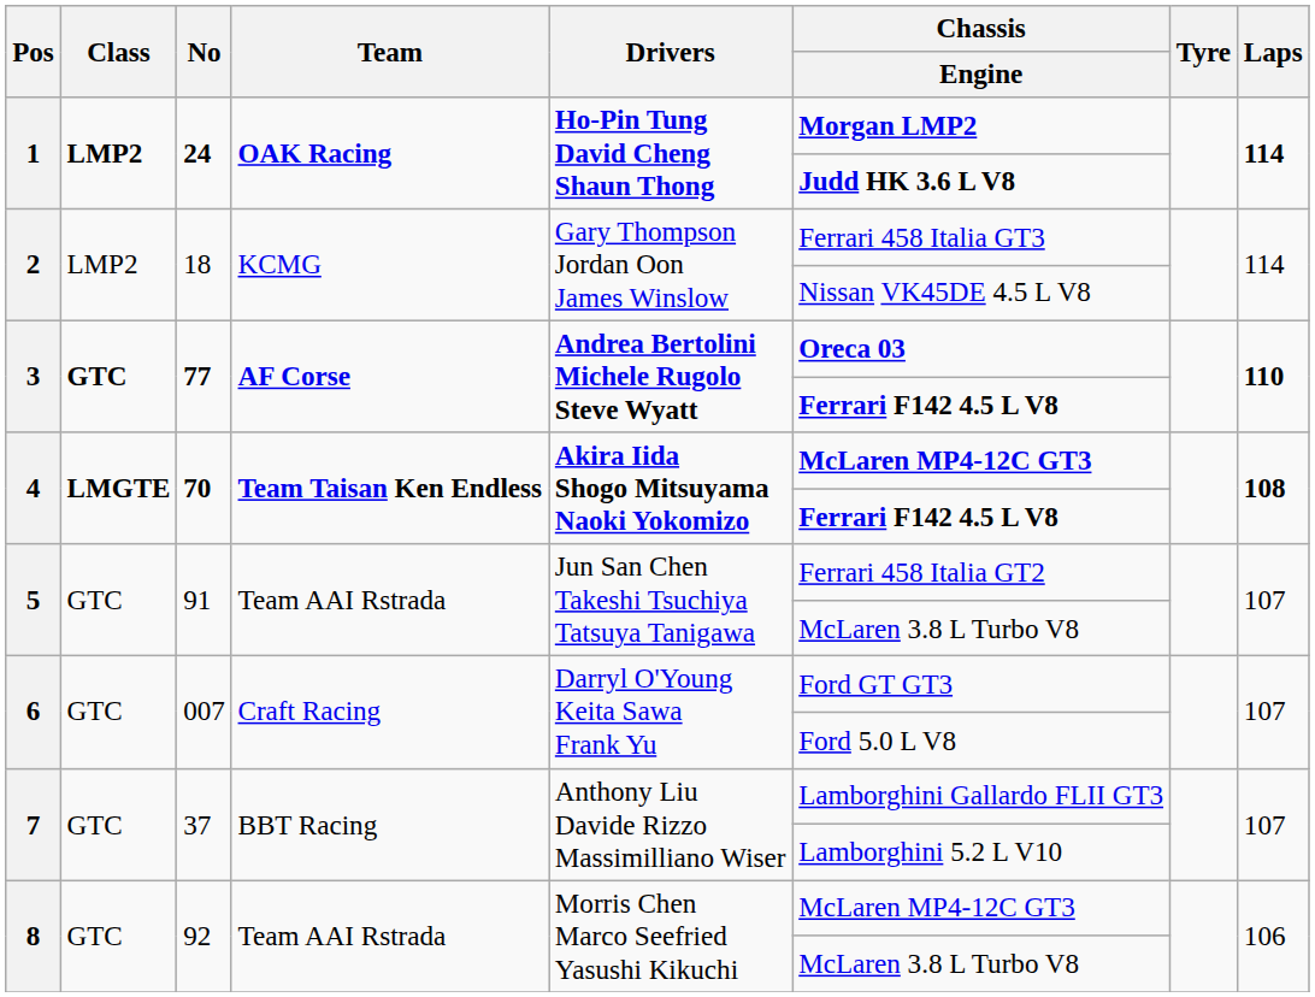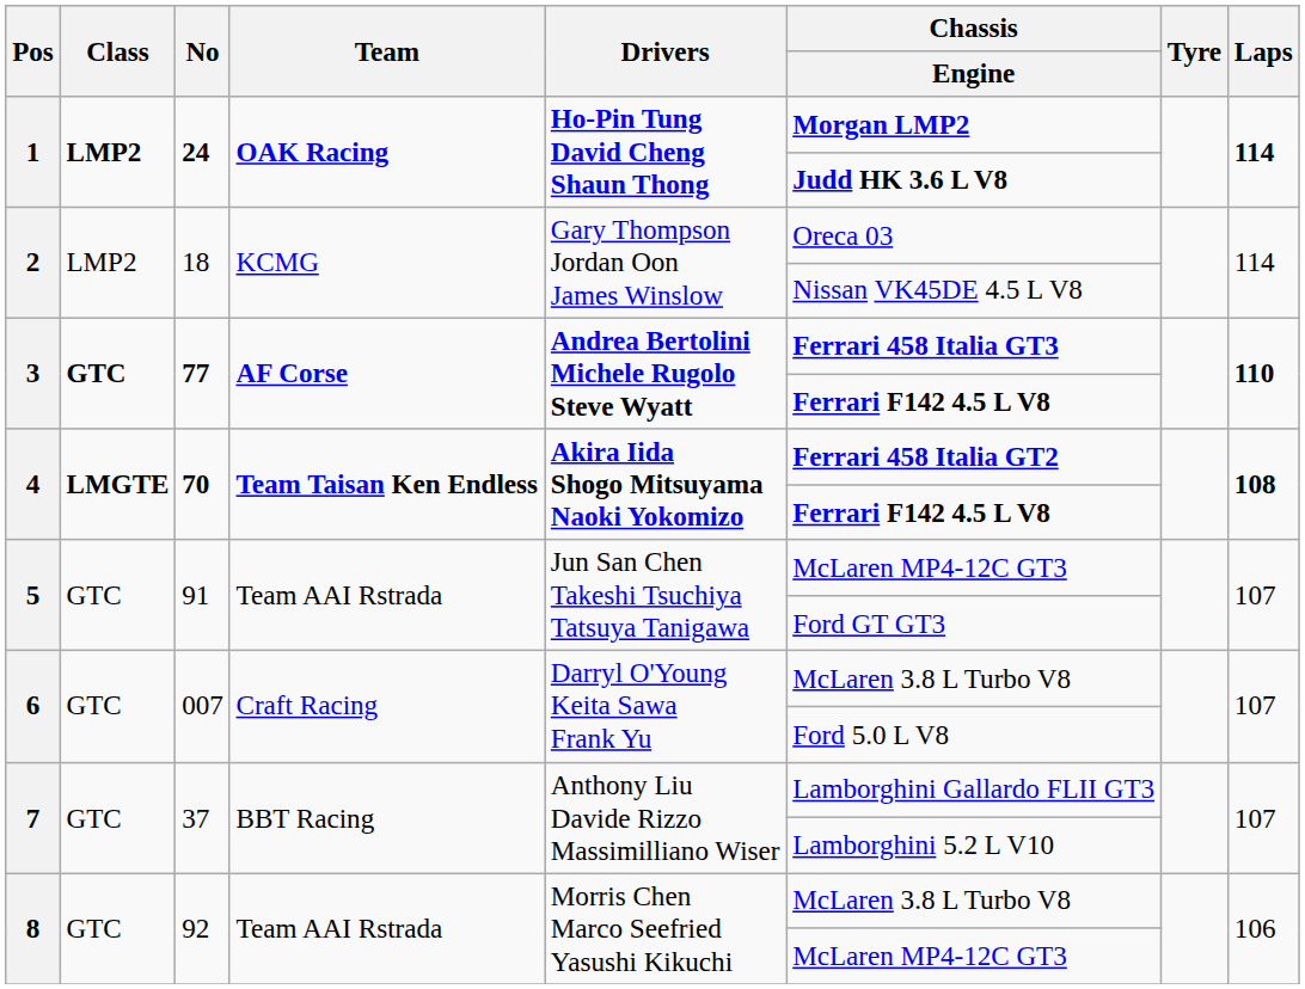row 5 | Chassis / Engine: Ferrari 458 Italia GT3 -> Oreca 03
row 7 | Chassis / Engine: Oreca 03 -> Ferrari 458 Italia GT3
row 9 | Chassis / Engine: McLaren MP4-12C GT3 -> Ferrari 458 Italia GT2
row 11 | Chassis / Engine: Ferrari 458 Italia GT2 -> McLaren MP4-12C GT3
row 12 | Chassis / Engine: McLaren 3.8 L Turbo V8 -> Ford GT GT3
row 13 | Chassis / Engine: Ford GT GT3 -> McLaren 3.8 L Turbo V8
row 17 | Chassis / Engine: McLaren MP4-12C GT3 -> McLaren 3.8 L Turbo V8
row 18 | Chassis / Engine: McLaren 3.8 L Turbo V8 -> McLaren MP4-12C GT3
